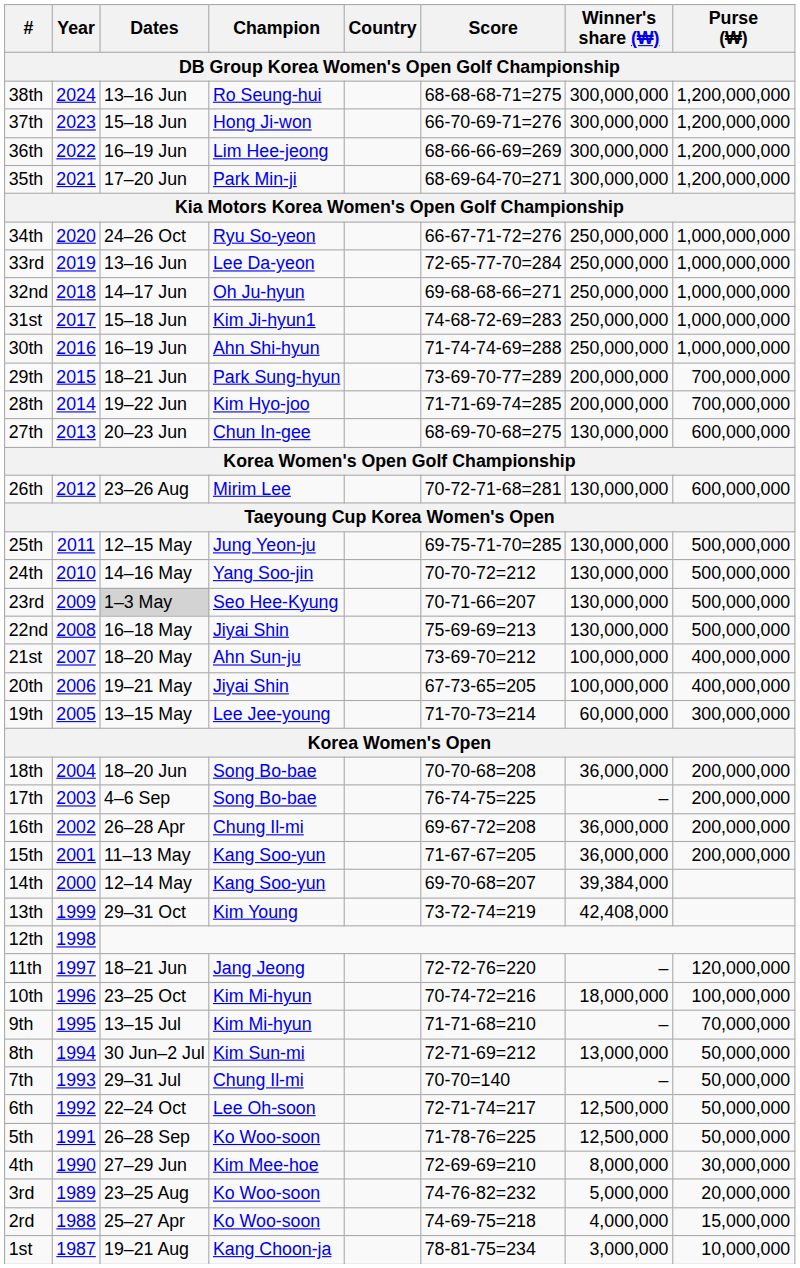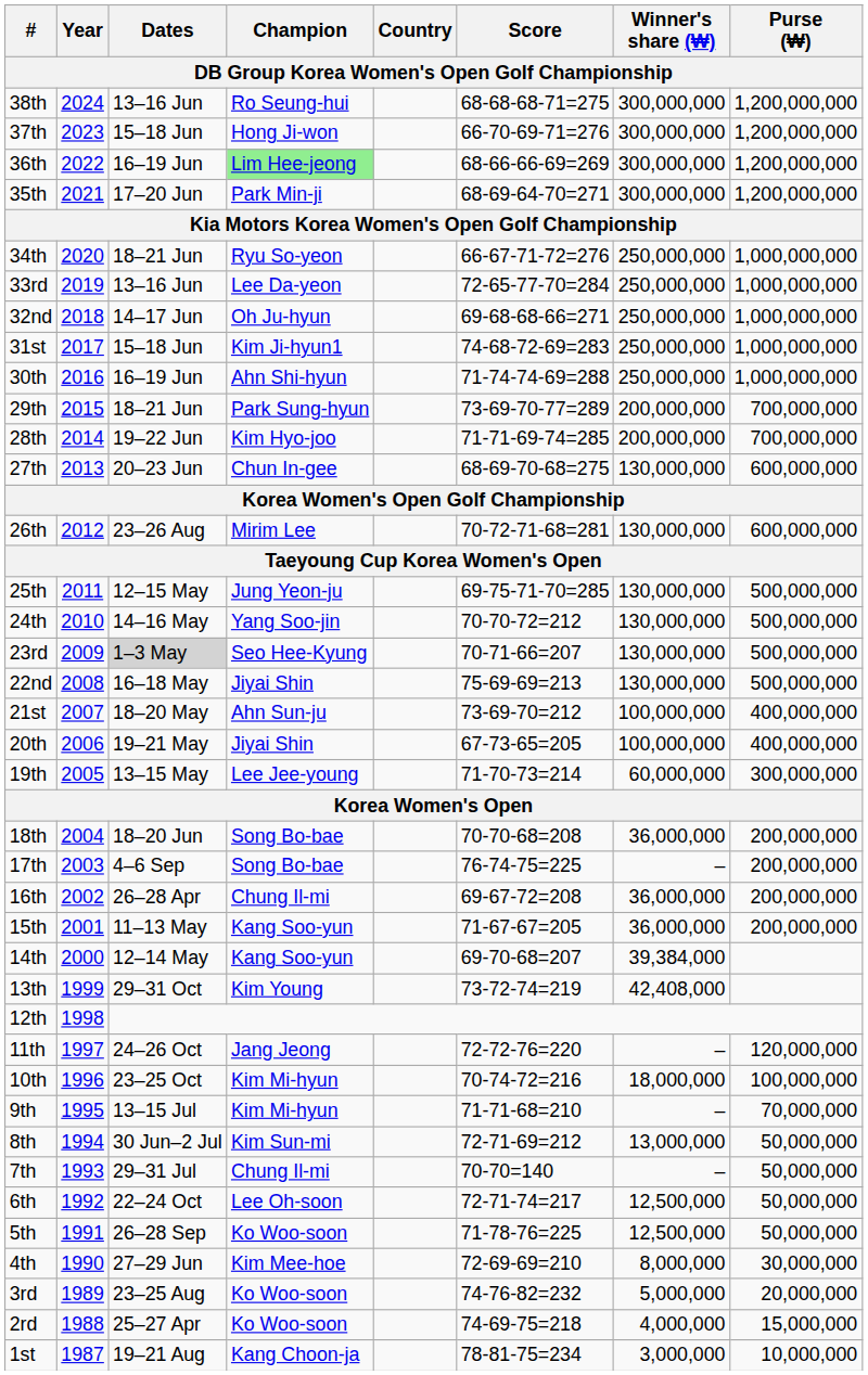36th | Champion: no background -> lightgreen background
34th | Dates: 24–26 Oct -> 18–21 Jun
11th | Dates: 18–21 Jun -> 24–26 Oct
